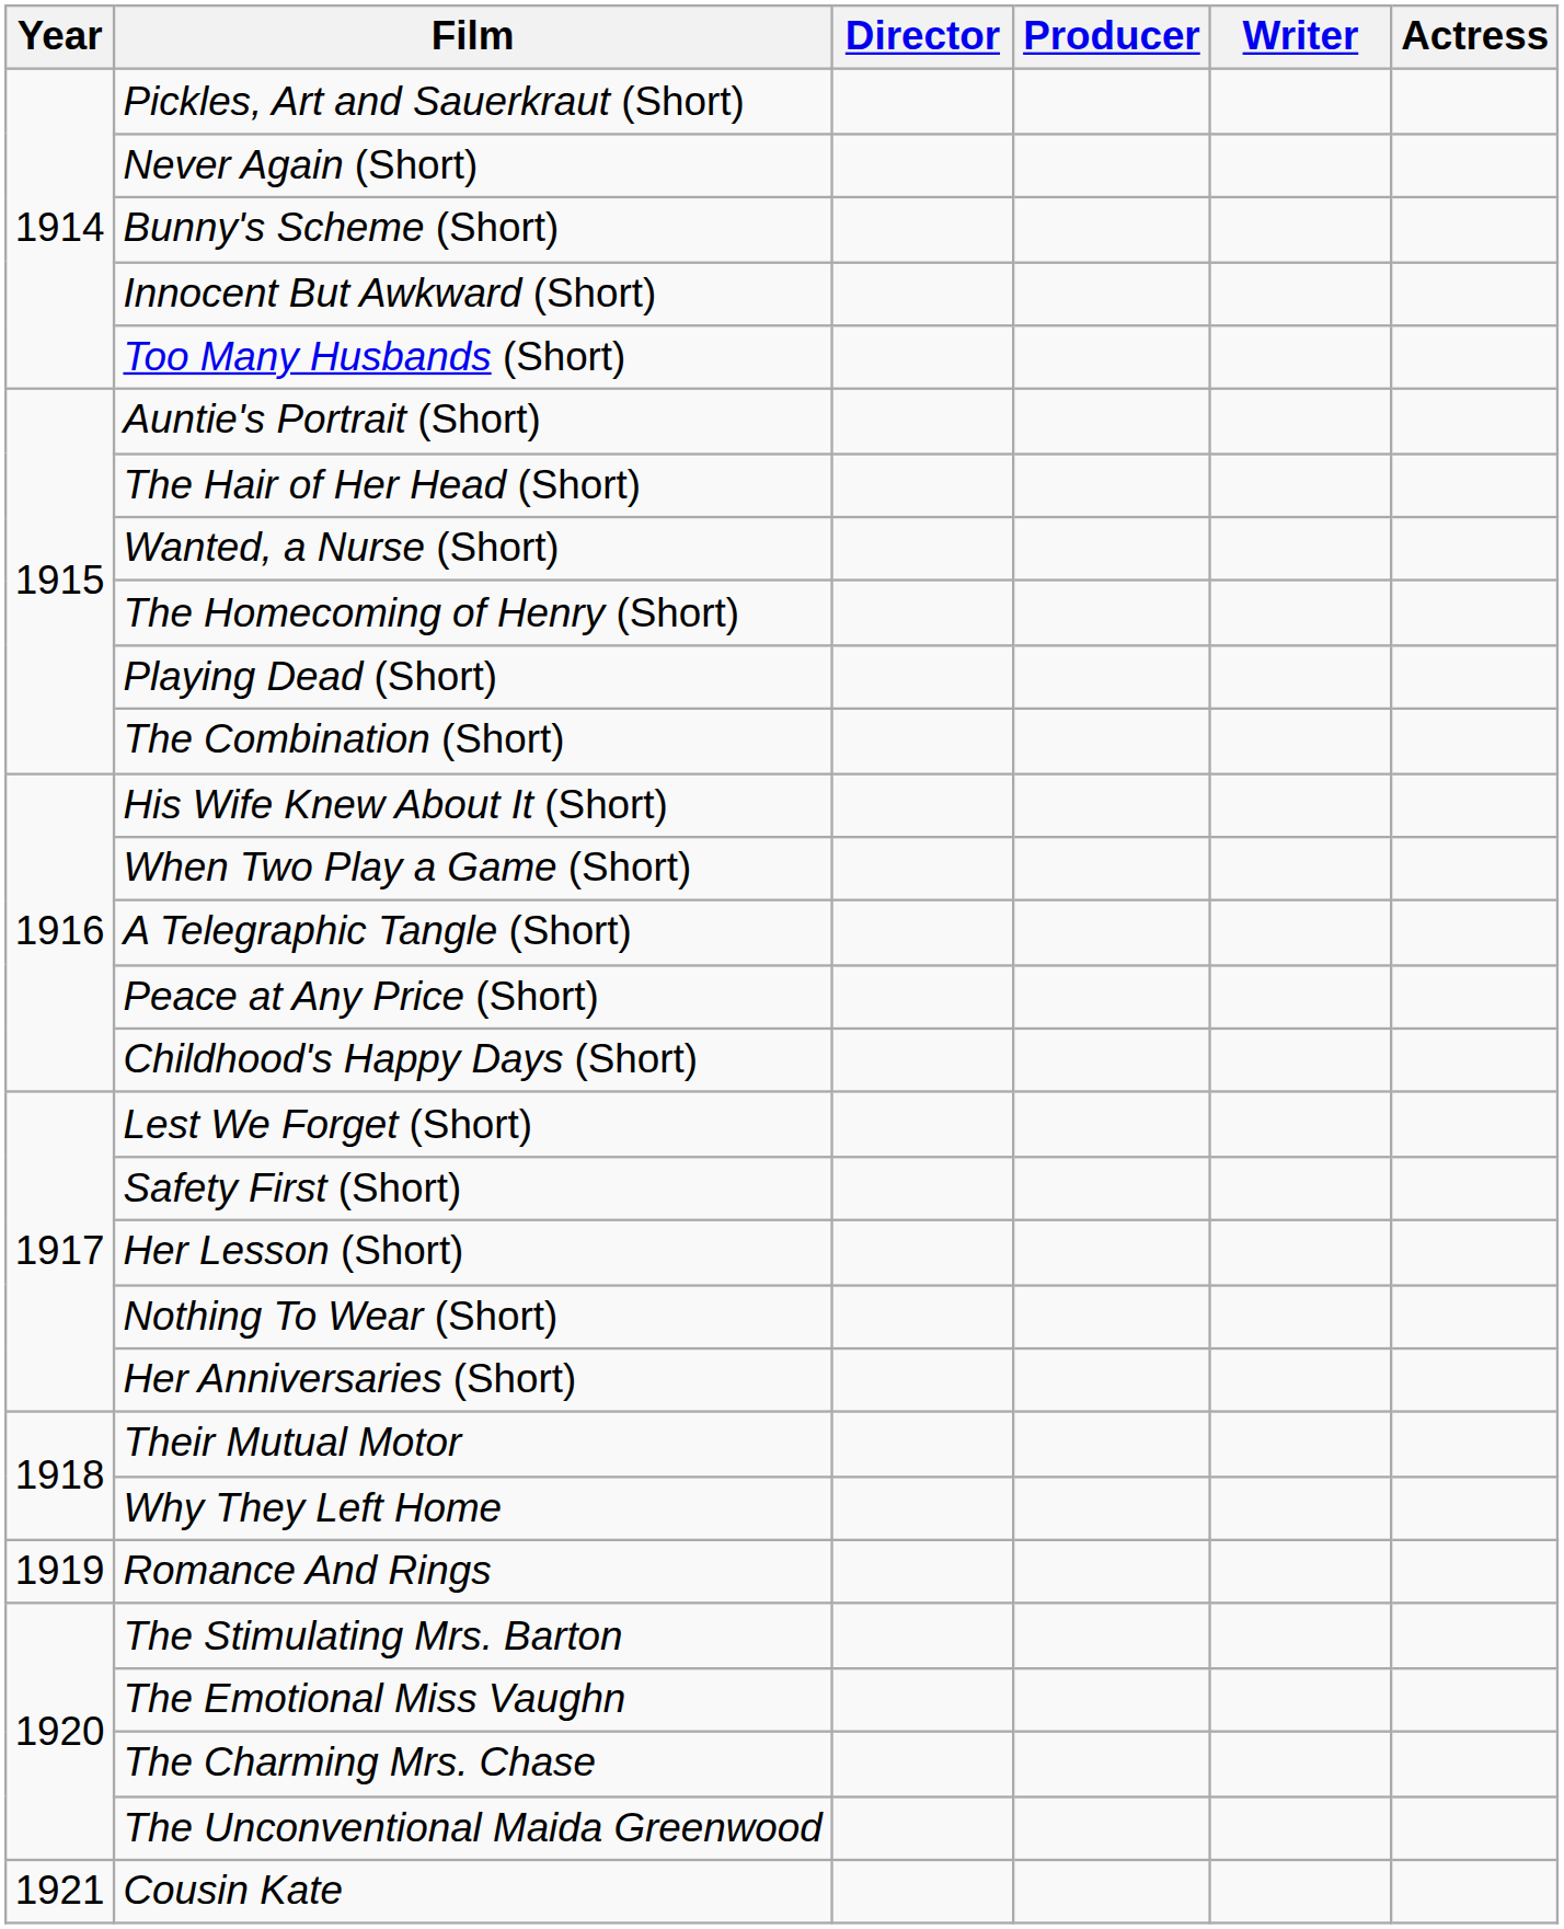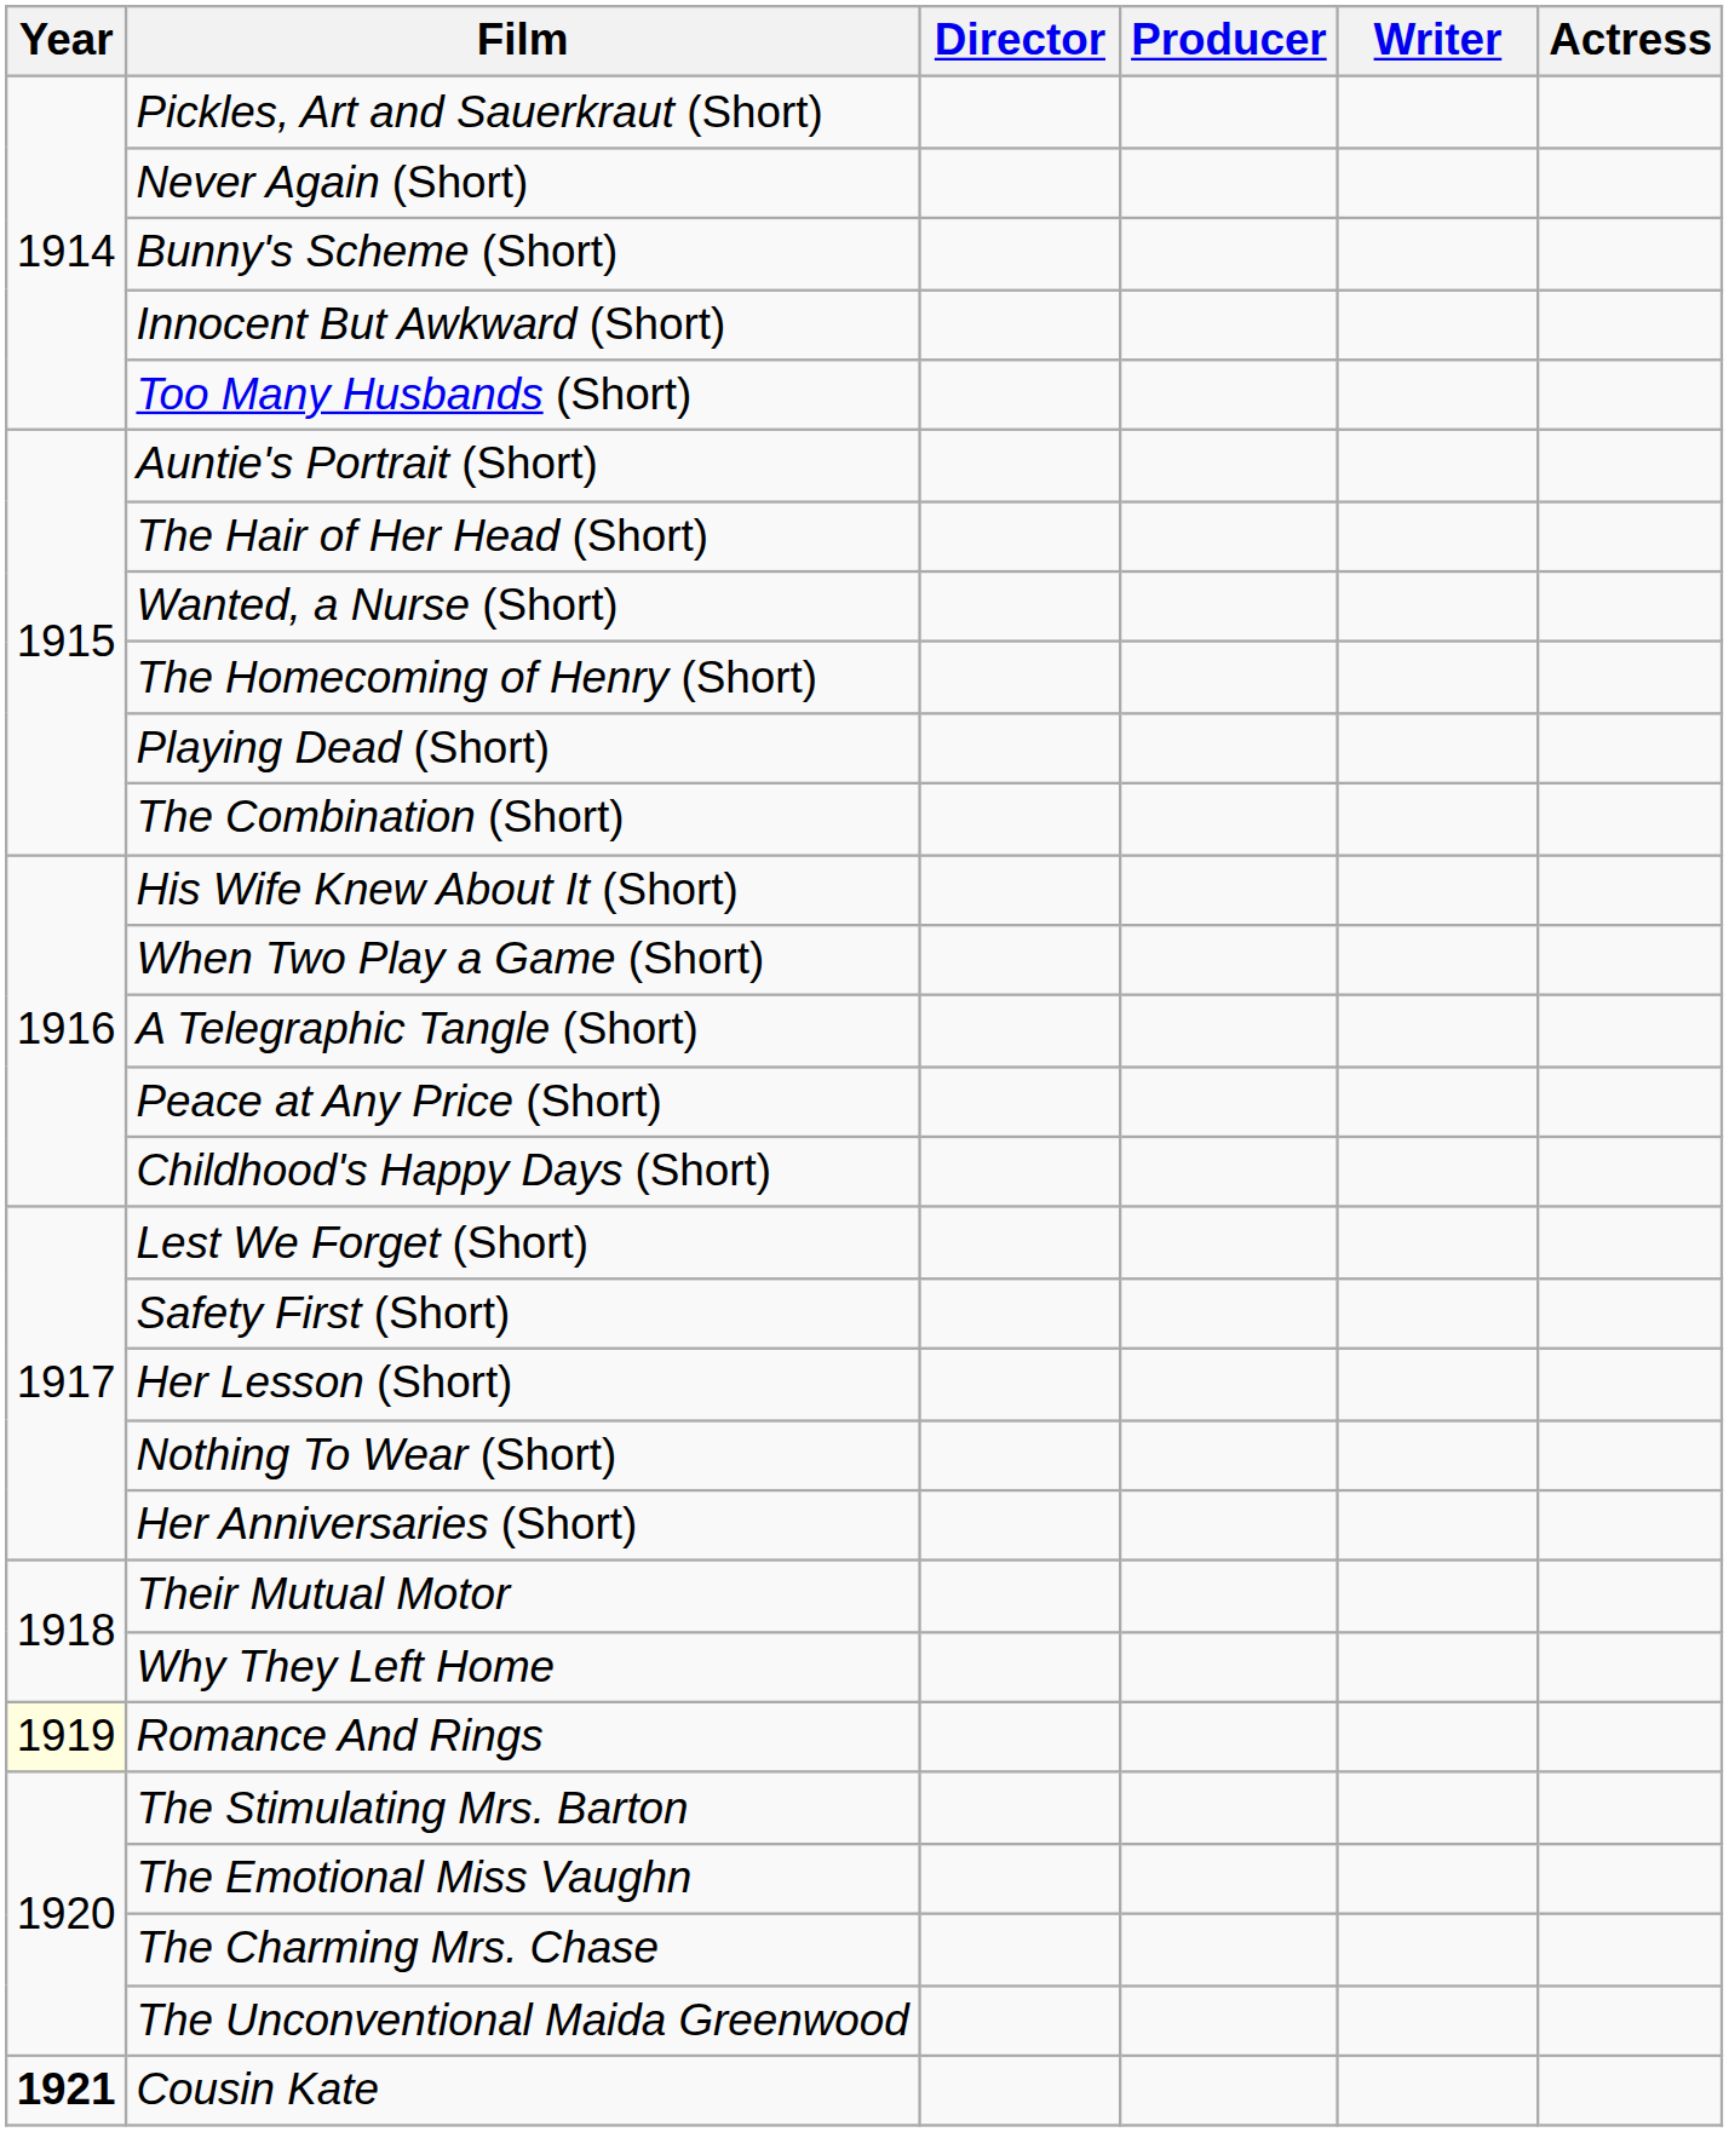Romance And Rings | Year: no background -> lightyellow background
Cousin Kate | Year: normal -> bold
